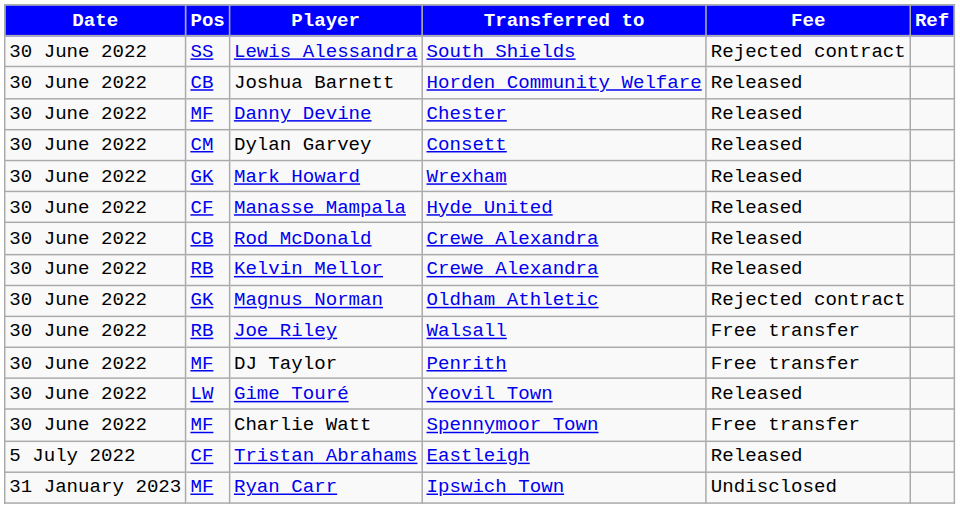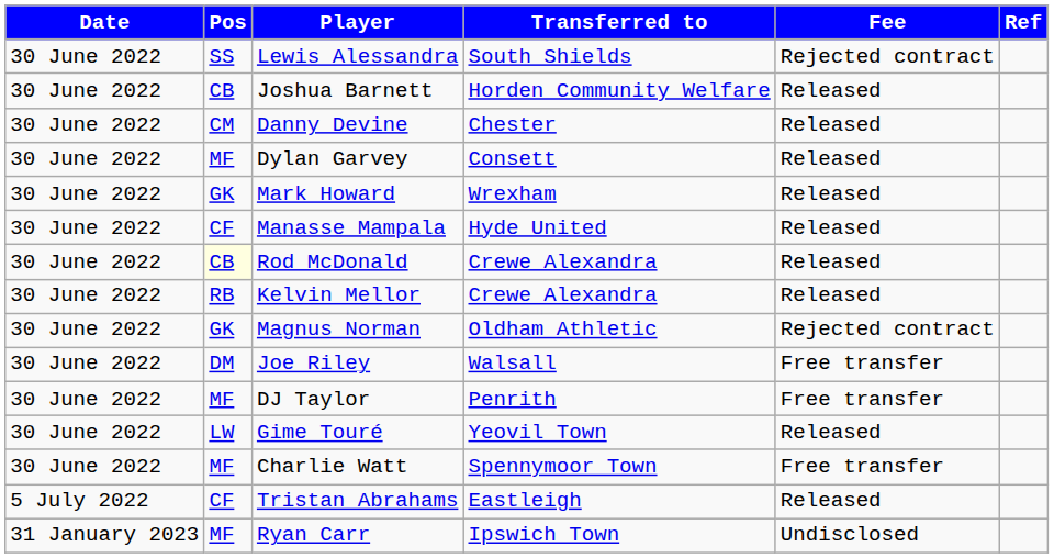Danny Devine | Pos: MF -> CM
Dylan Garvey | Pos: CM -> MF
Rod McDonald | Pos: no background -> lightyellow background
Joe Riley | Pos: RB -> DM
